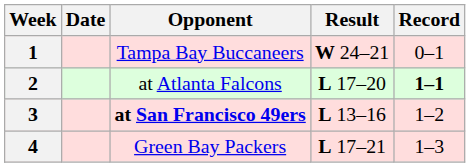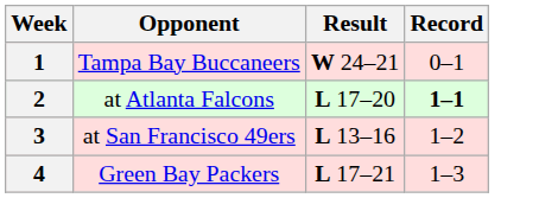- column: Date
3 | Opponent: bold -> normal
